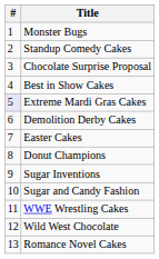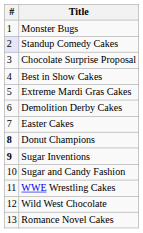Standup Comedy Cakes | #: no background -> lavender background
Extreme Mardi Gras Cakes | #: lavender background -> no background
Donut Champions | #: normal -> bold
Sugar Inventions | #: normal -> bold
